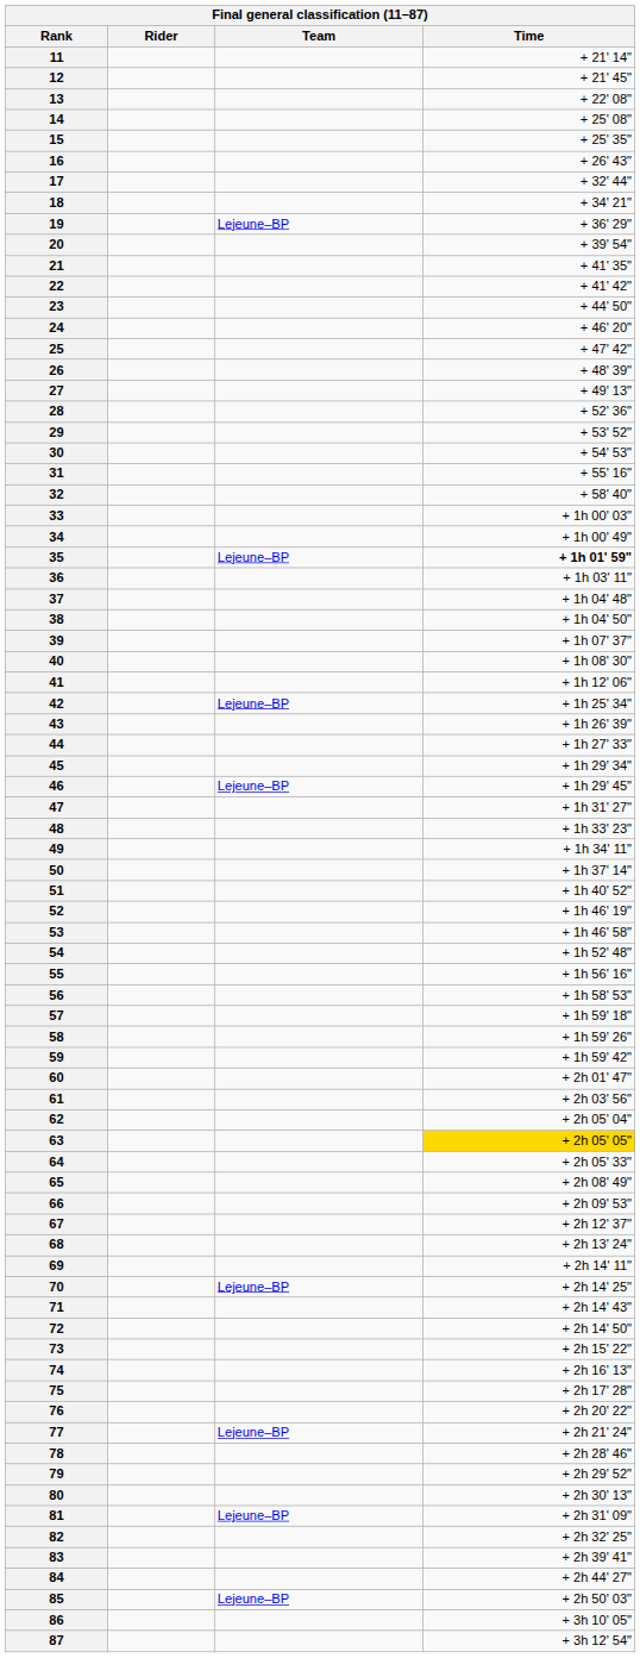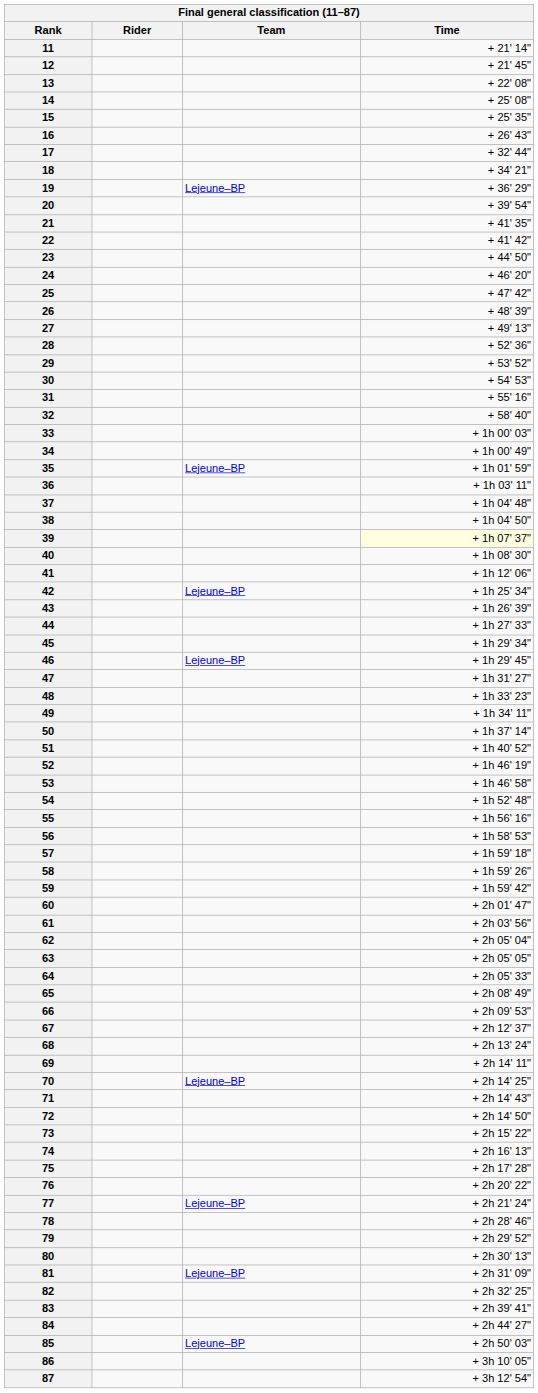35 | Time: bold -> normal
39 | Time: no background -> lightyellow background
63 | Time: gold background -> no background
